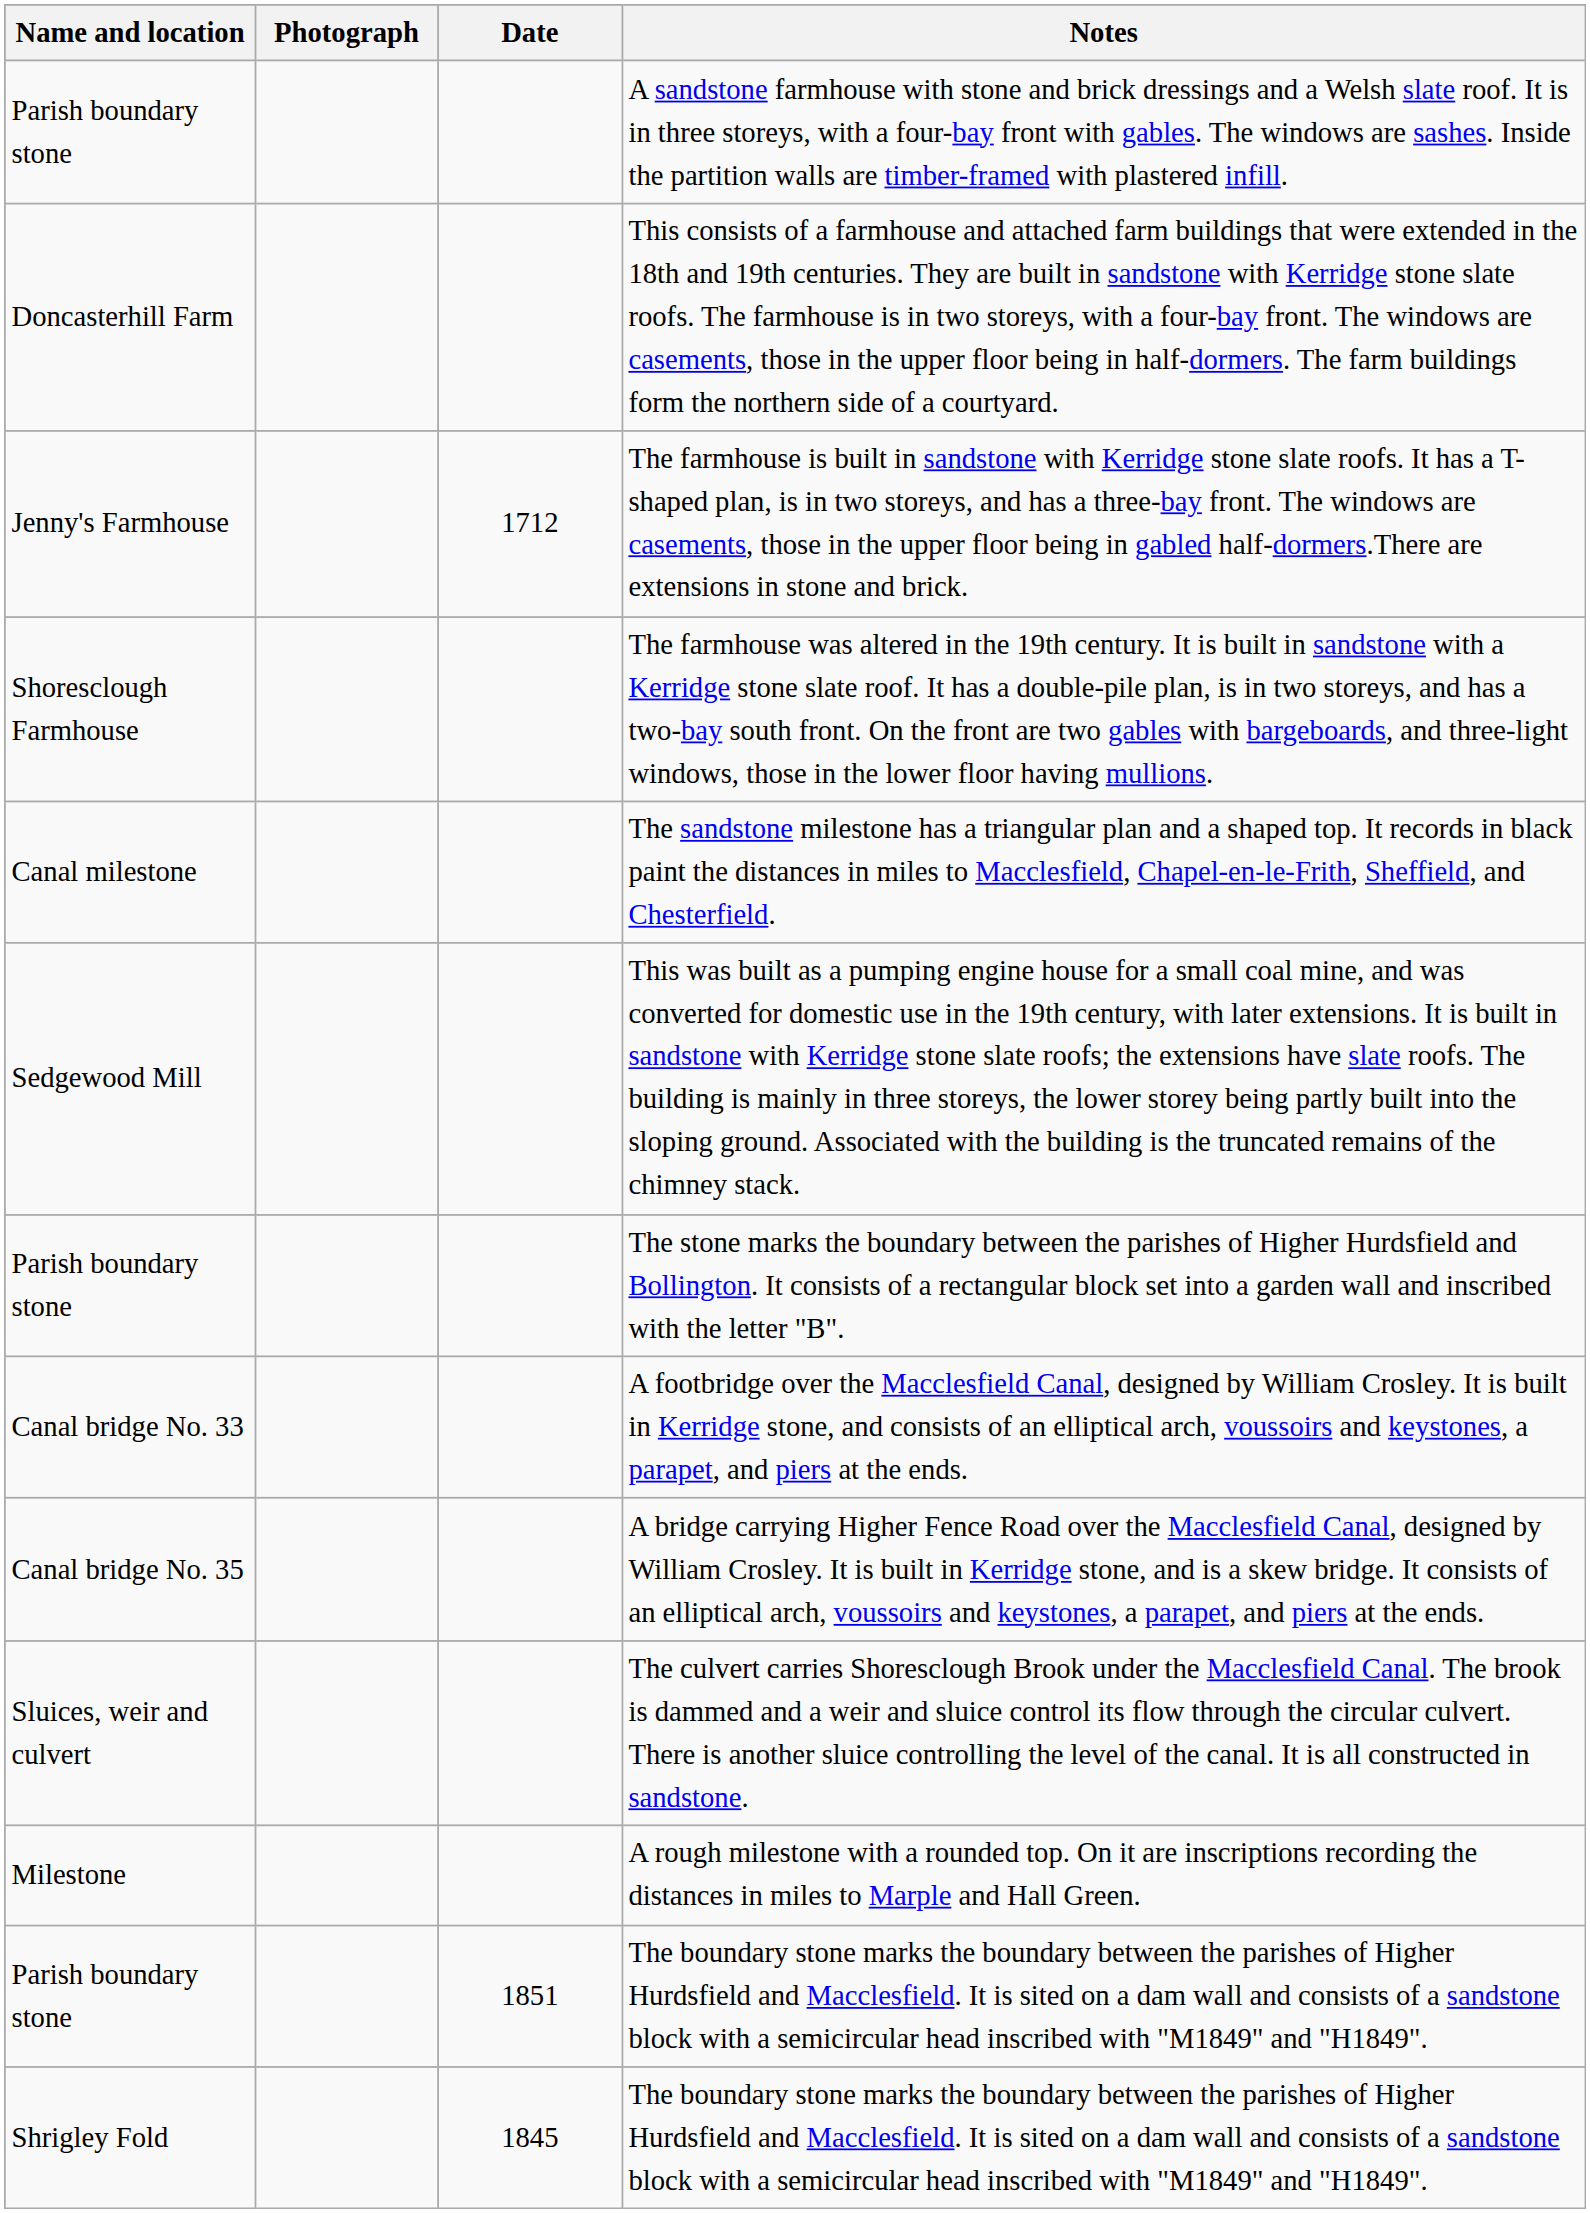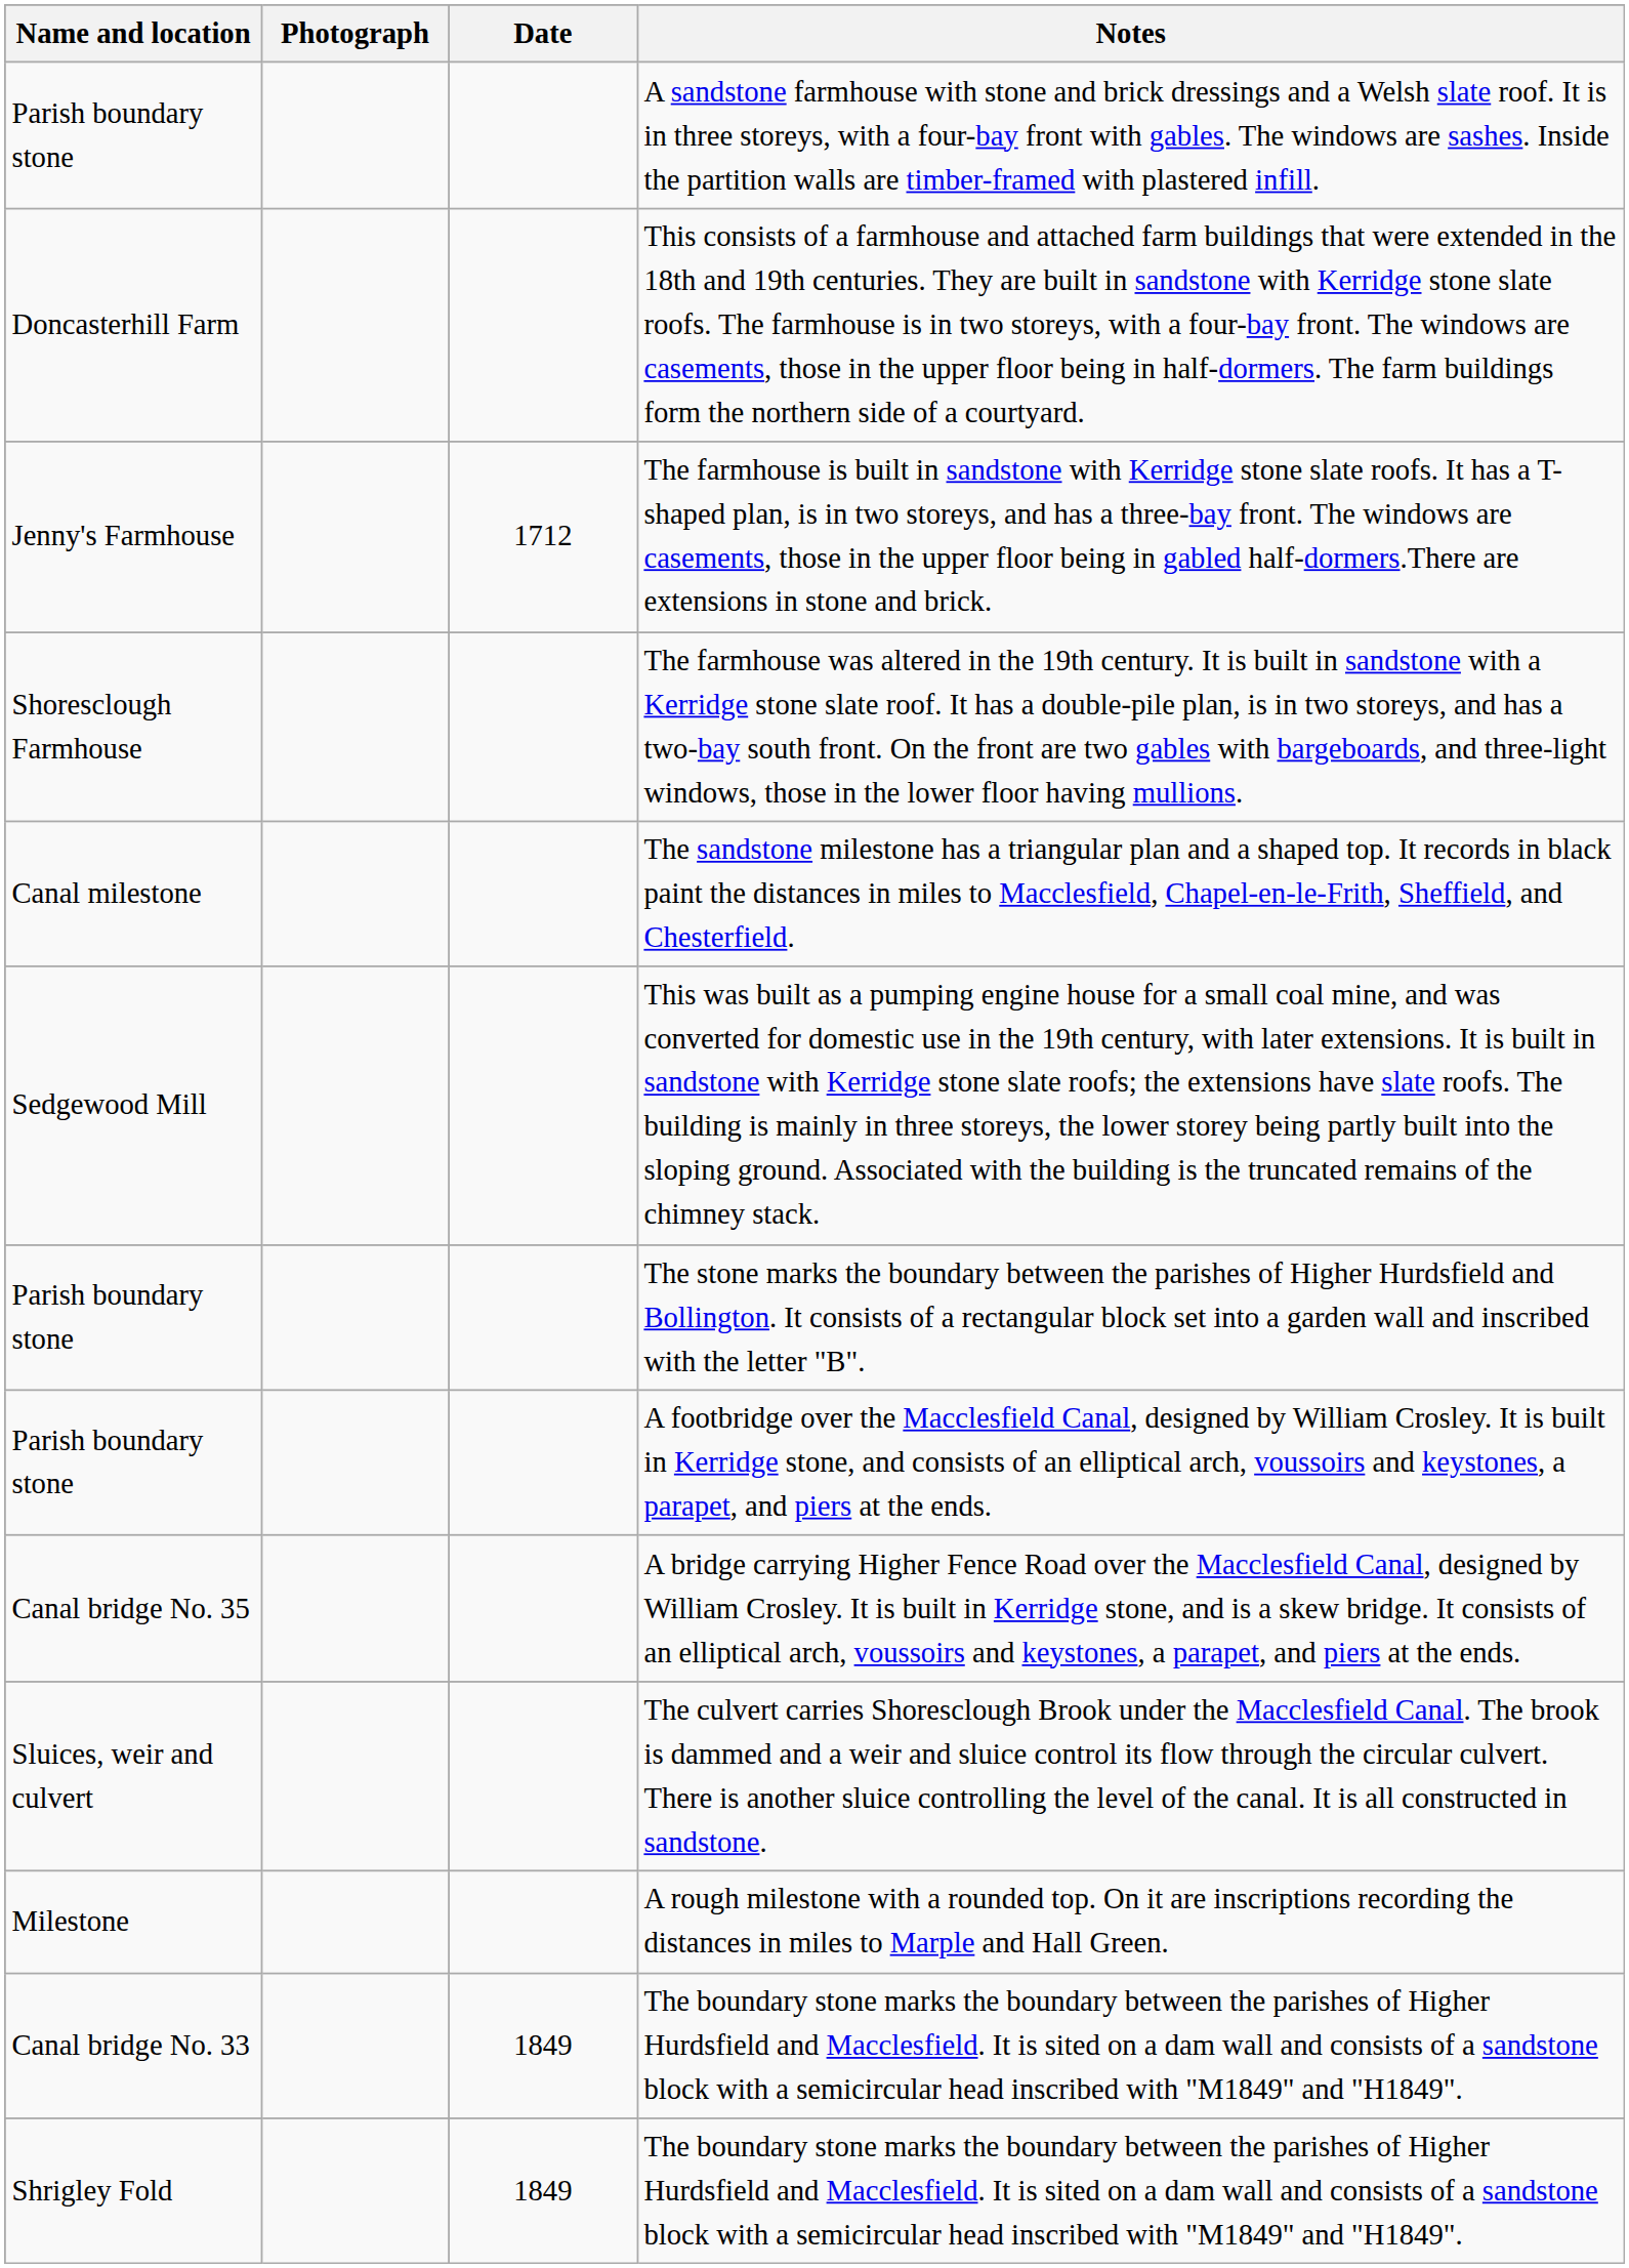row 9 | Name and location: Canal bridge No. 33 -> Parish boundary stone
row 13 | Name and location: Parish boundary stone -> Canal bridge No. 33
row 13 | Date: 1851 -> 1849
row 14 | Date: 1845 -> 1849
